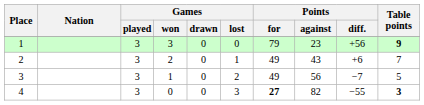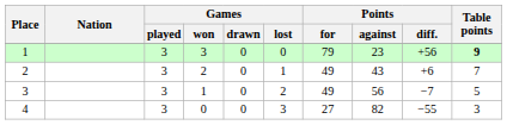4 | Points / for: bold -> normal
4 | Table points: bold -> normal
